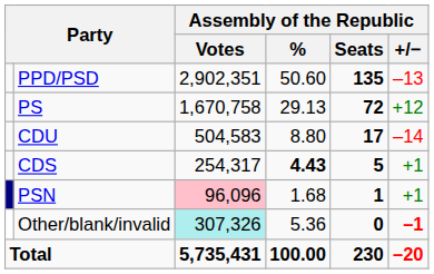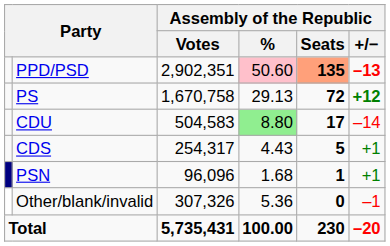PPD/PSD | Assembly of the Republic / %: no background -> pink background
PPD/PSD | Assembly of the Republic / Seats: no background -> lightsalmon background
PPD/PSD | Assembly of the Republic / +/−: normal -> bold
PS | Assembly of the Republic / +/−: normal -> bold
CDU | Assembly of the Republic / %: no background -> lightgreen background
CDS | Assembly of the Republic / %: bold -> normal
PSN | Assembly of the Republic / Votes: pink background -> no background
Other/blank/invalid | Assembly of the Republic / Votes: paleturquoise background -> no background
Other/blank/invalid | Assembly of the Republic / +/−: bold -> normal
